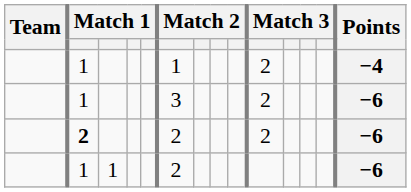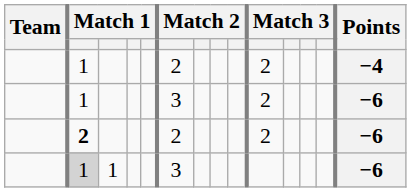row 3 | column 6: 1 -> 2
row 6 | column 2: no background -> lightgrey background
row 6 | column 6: 2 -> 3
